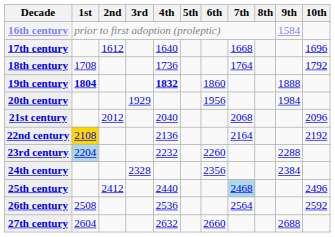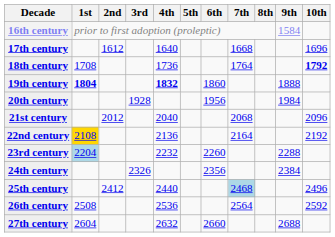18th century | 10th: normal -> bold
20th century | 3rd: 1929 -> 1928
24th century | 3rd: 2328 -> 2326
